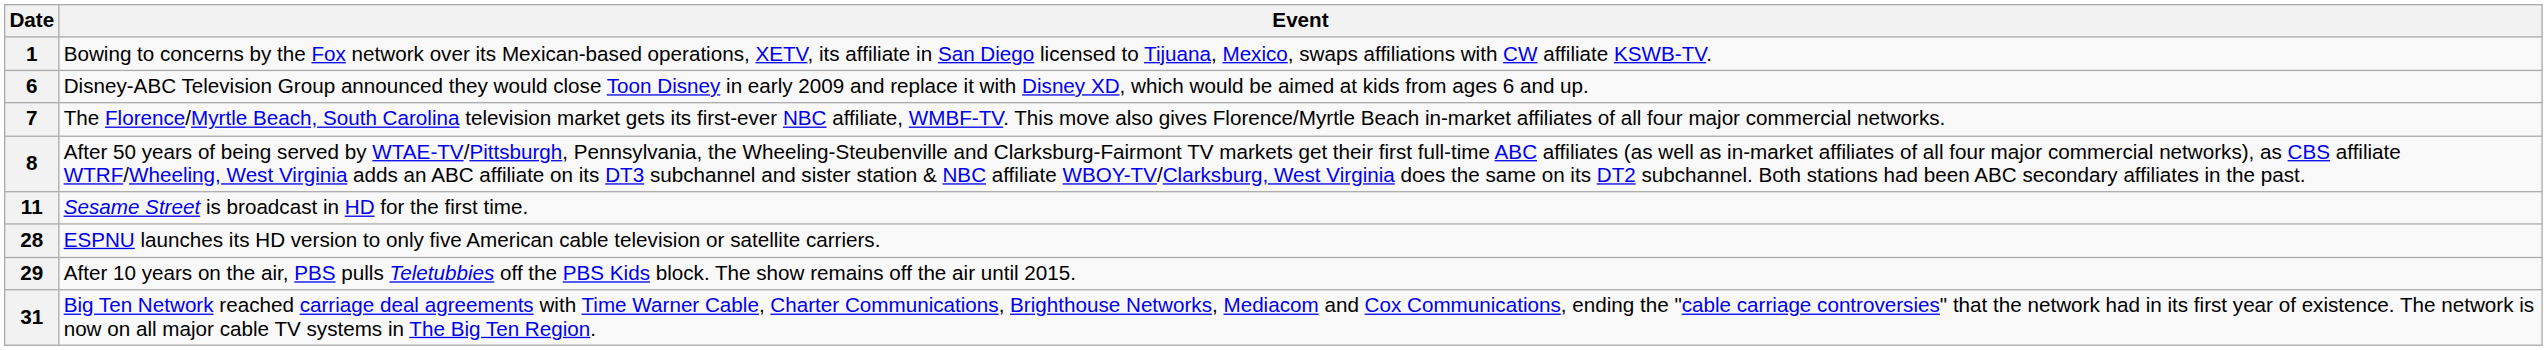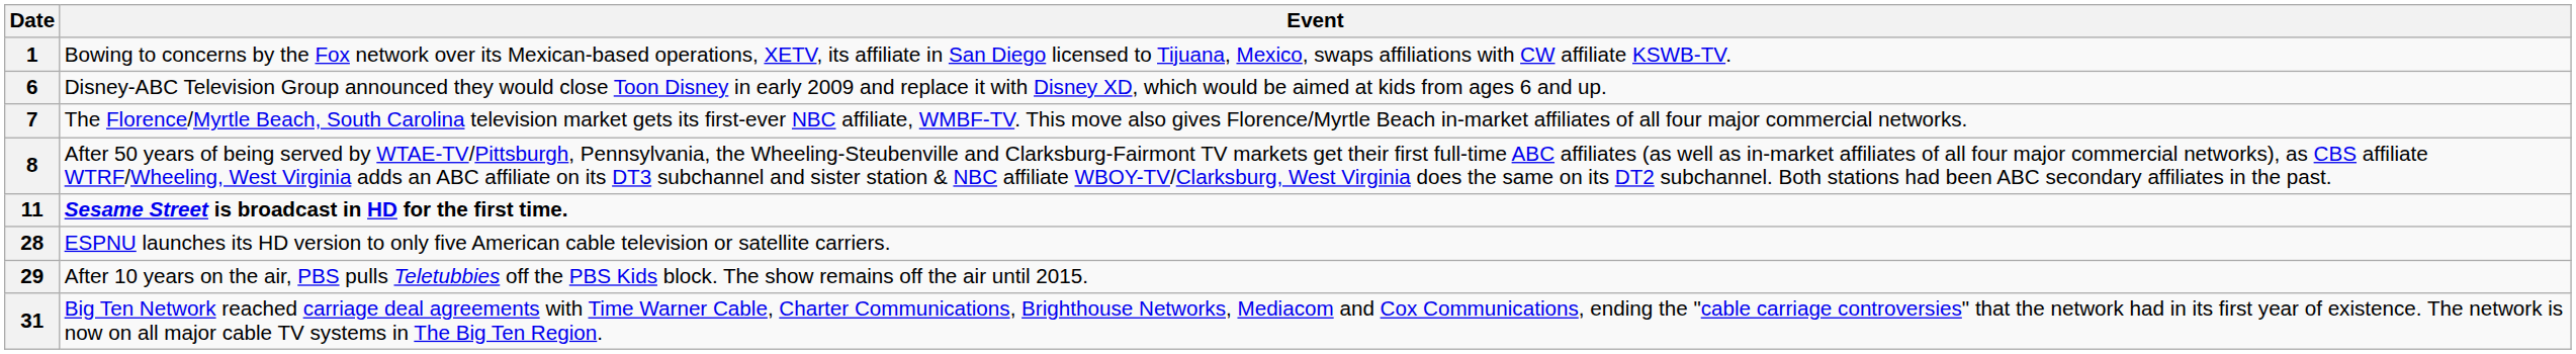11 | Event: normal -> bold
